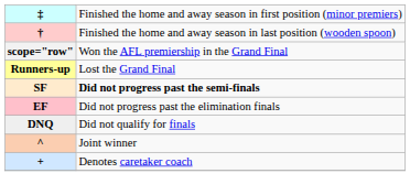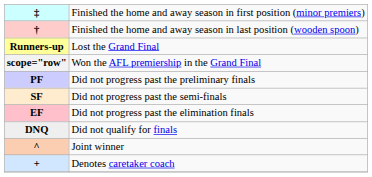rows swapped: scope="row" <-> Runners-up
+ row: PF | Did not progress past the preliminary finals
SF | column 2: bold -> normal
